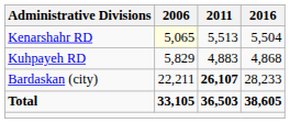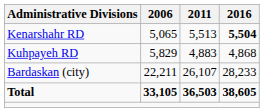Kenarshahr RD | 2006: lightyellow background -> no background
Kenarshahr RD | 2016: normal -> bold
Bardaskan (city) | 2011: bold -> normal
